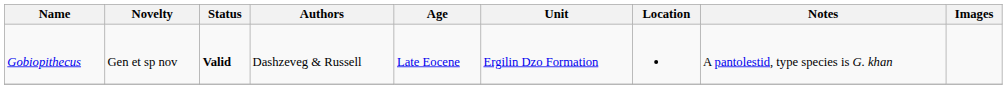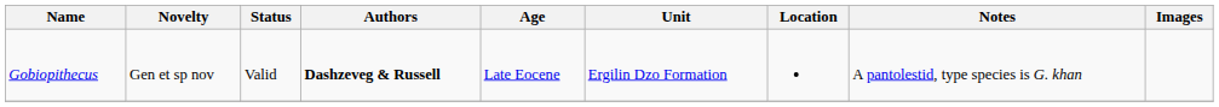Gobiopithecus | Status: bold -> normal
Gobiopithecus | Authors: normal -> bold
